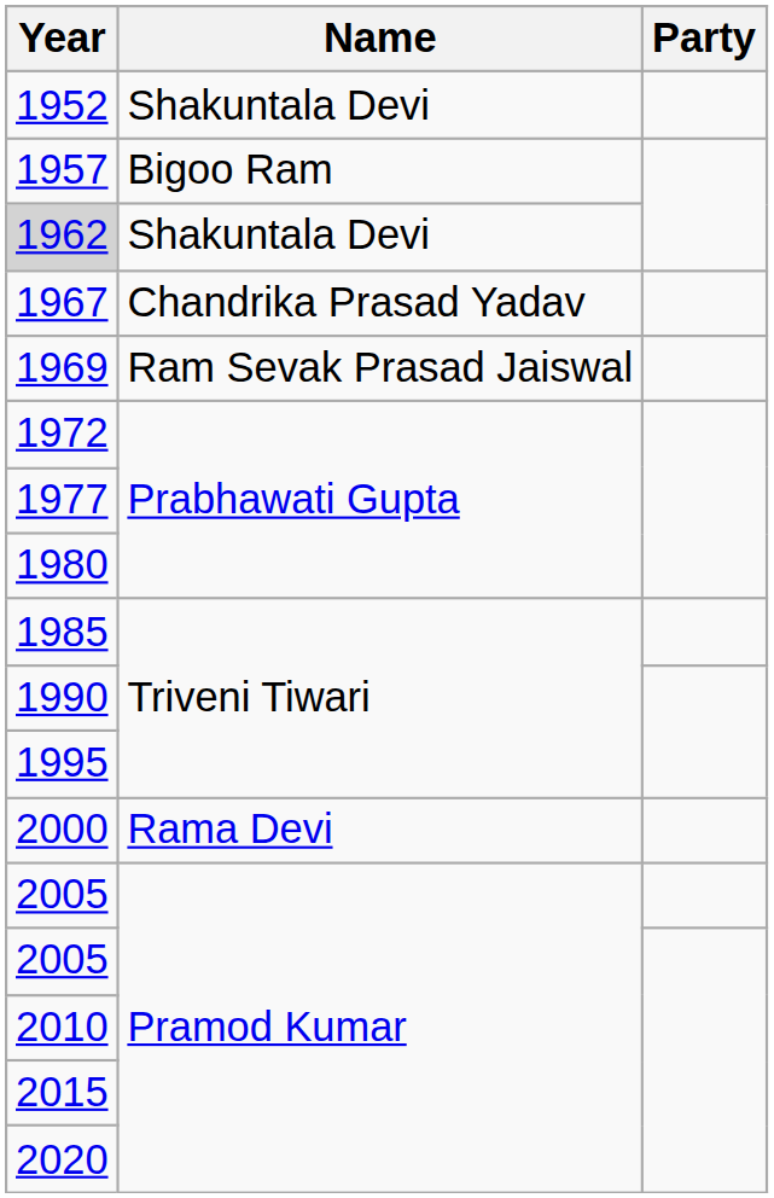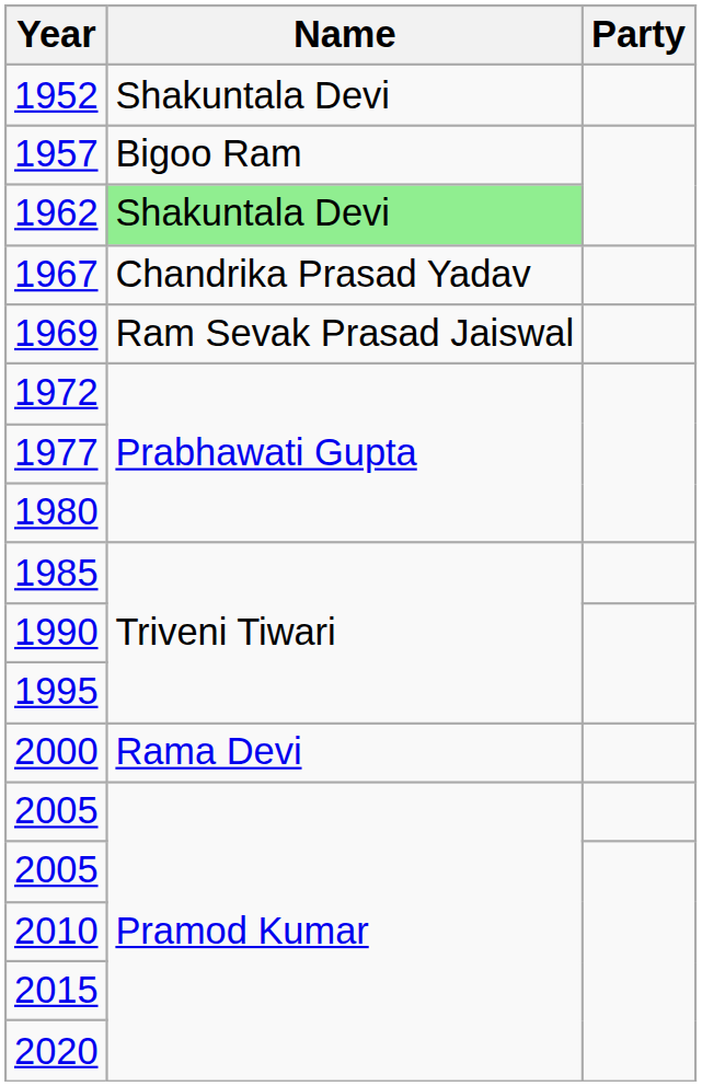1962 | Year: lightgrey background -> no background
1962 | Name: no background -> lightgreen background
